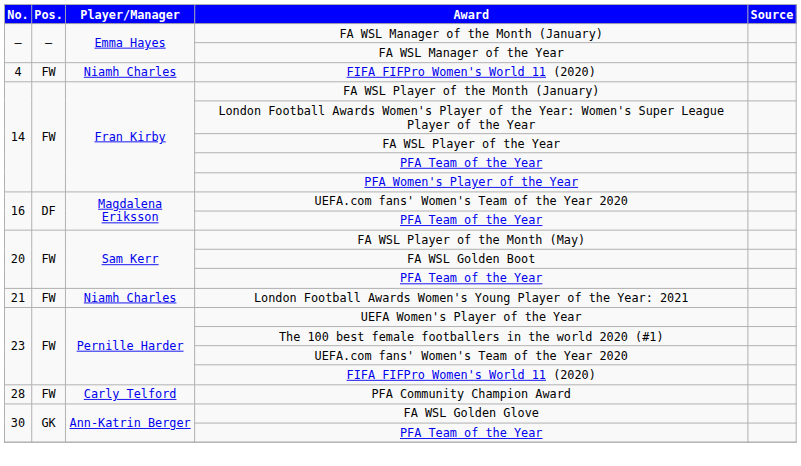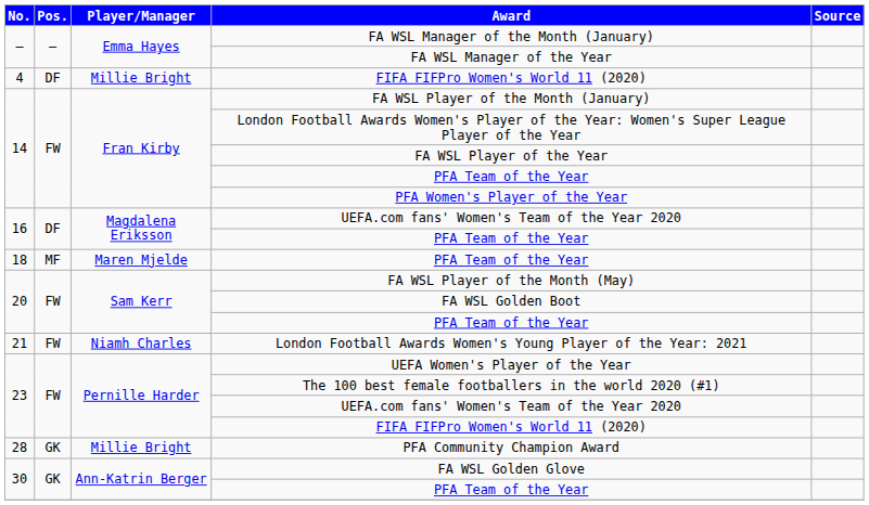4 / FIFA FIFPro Women's World 11 (2020) | Pos.: FW -> DF
4 / FIFA FIFPro Women's World 11 (2020) | Player/Manager: Niamh Charles -> Millie Bright
+ row: 18 | MF | Maren Mjelde | PFA Team of the Year
PFA Community Champion Award | Pos.: FW -> GK
PFA Community Champion Award | Player/Manager: Carly Telford -> Millie Bright
